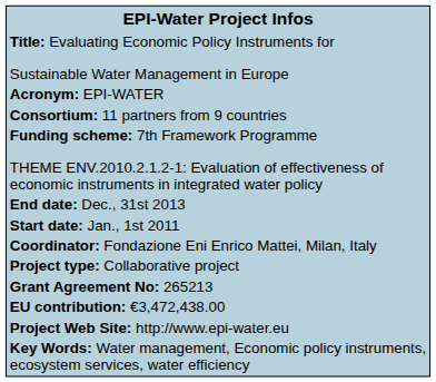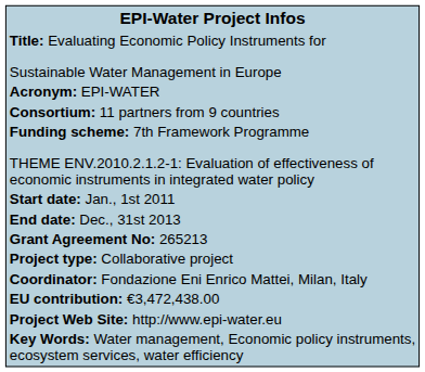row 6 | column 1: End date: Dec., 31st 2013 -> Start date: Jan., 1st 2011
row 7 | column 1: Start date: Jan., 1st 2011 -> End date: Dec., 31st 2013
row 8 | column 1: Coordinator: Fondazione Eni Enrico Mattei, Milan, Italy -> Grant Agreement No: 265213
row 10 | column 1: Grant Agreement No: 265213 -> Coordinator: Fondazione Eni Enrico Mattei, Milan, Italy
